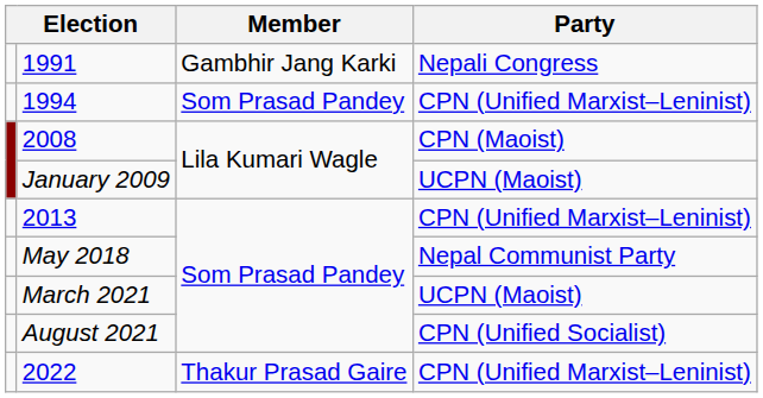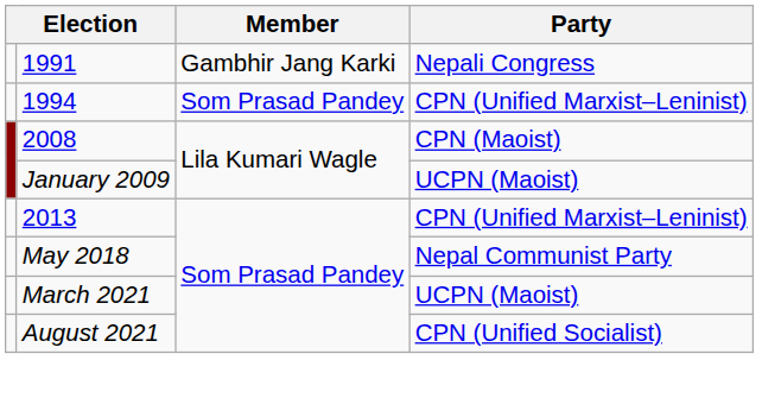- row: 2022 | Thakur Prasad Gaire | CPN (Unified Marxist–Leninist)
